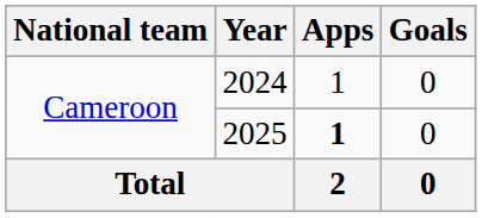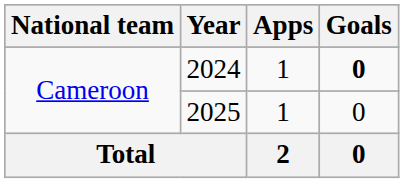2024 | Goals: normal -> bold
2025 | Apps: bold -> normal
